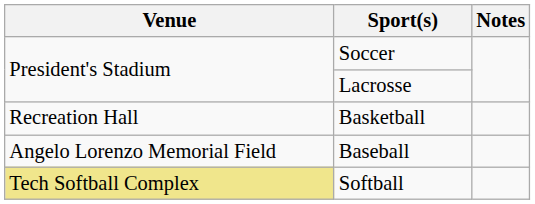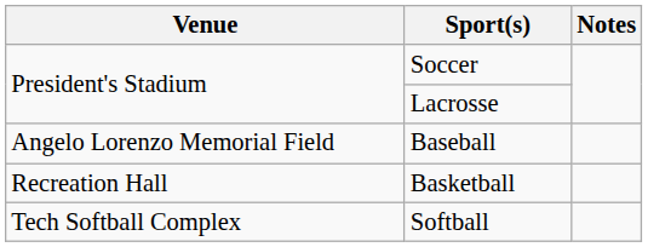rows swapped: Baseball <-> Basketball
Softball | Venue: khaki background -> no background
